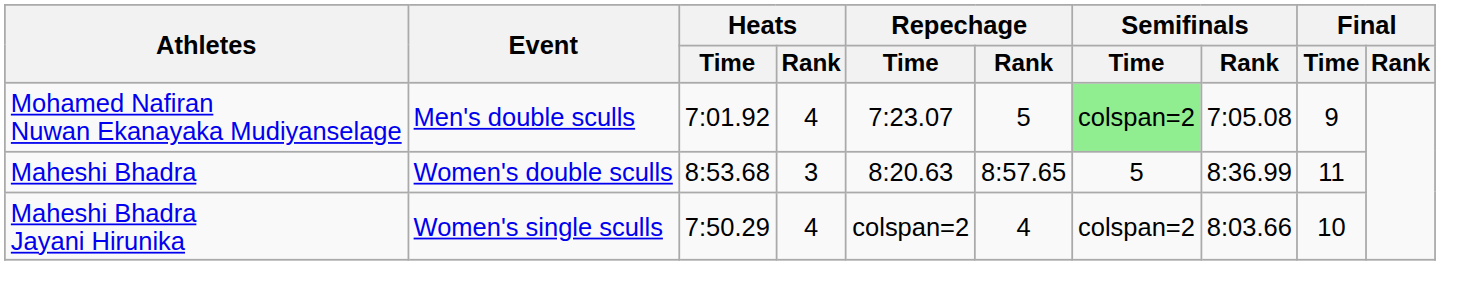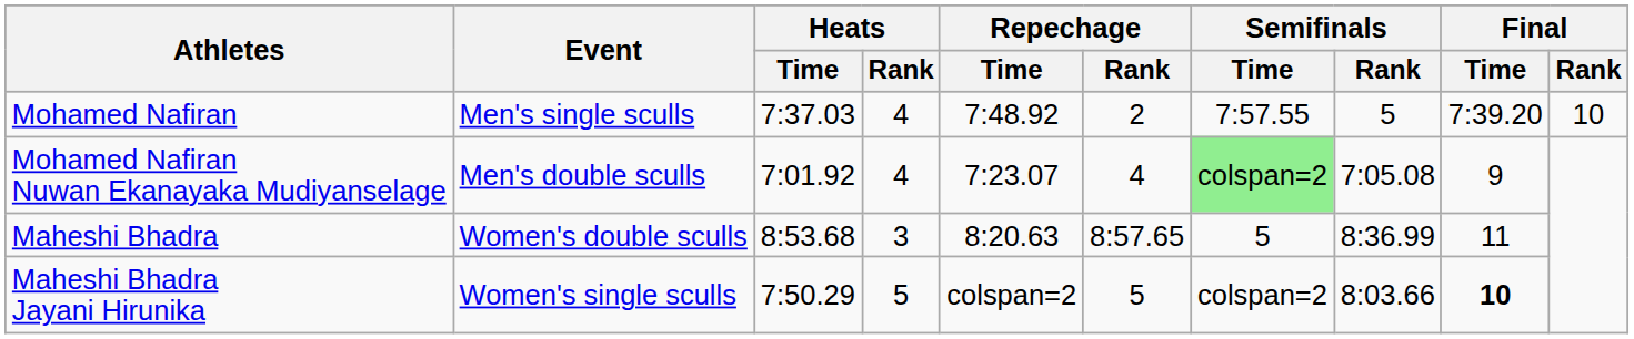+ row: Mohamed Nafiran | Men's single sculls | 7:37.03 | 4 | 7:48.92 | 2 | 7:57.55 | 5 | 7:39.20 | 10
Mohamed Nafiran Nuwan Ekanayaka Mudiyanselage | Repechage / Rank: 5 -> 4
Maheshi Bhadra Jayani Hirunika | Heats / Rank: 4 -> 5
Maheshi Bhadra Jayani Hirunika | Repechage / Rank: 4 -> 5
Maheshi Bhadra Jayani Hirunika | Final / Time: normal -> bold
